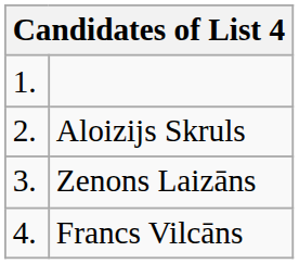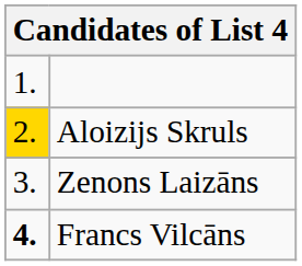Aloizijs Skruls | column 1: no background -> gold background
Francs Vilcāns | column 1: normal -> bold
